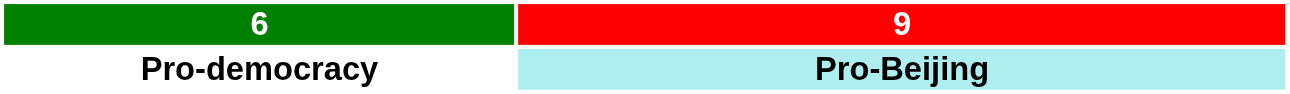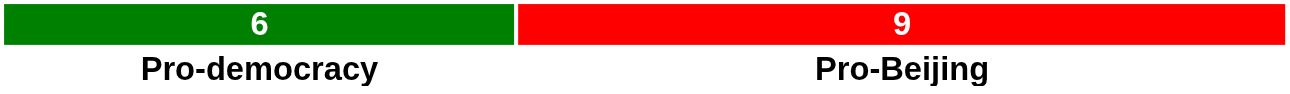Pro-democracy | 9: paleturquoise background -> no background
